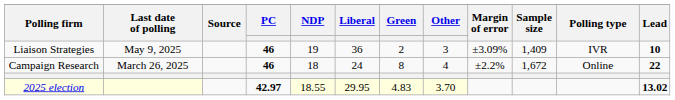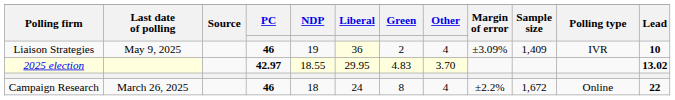Liaison Strategies | Liberal: no background -> lightyellow background
Liaison Strategies | Other: 3 -> 4
rows swapped: Campaign Research <-> 2025 election
